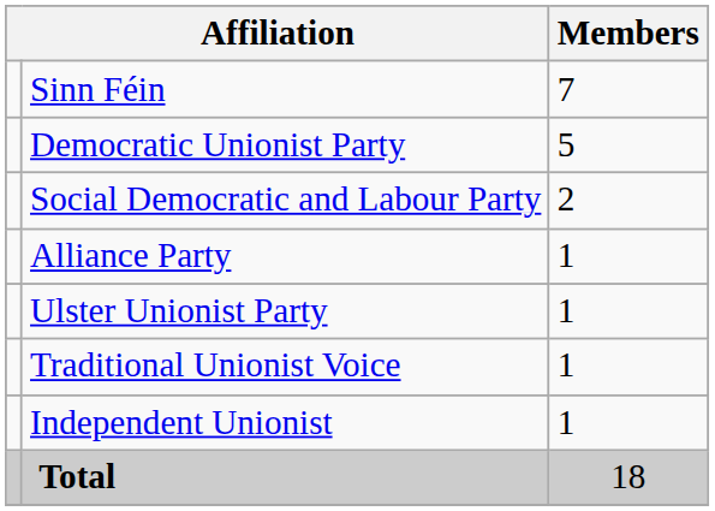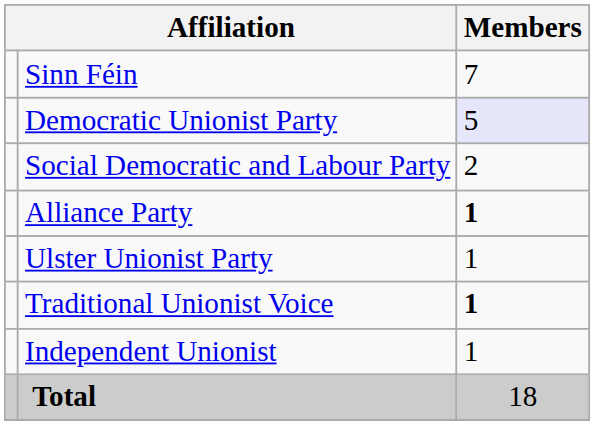Democratic Unionist Party | Members: no background -> lavender background
Alliance Party | Members: normal -> bold
Traditional Unionist Voice | Members: normal -> bold
